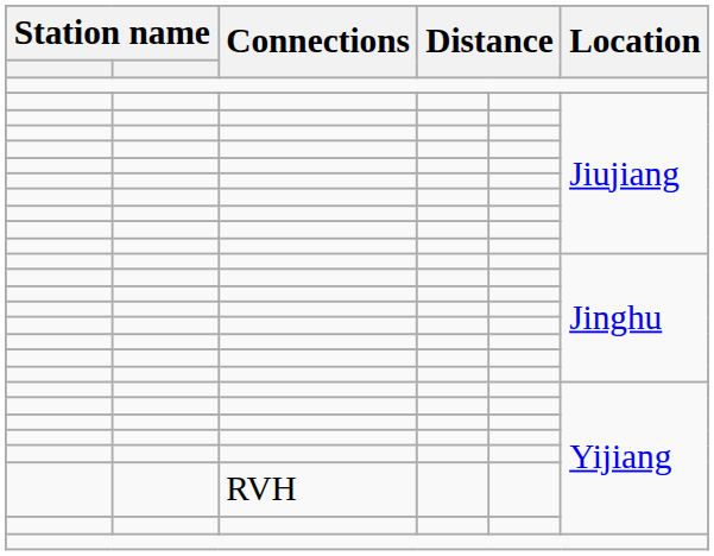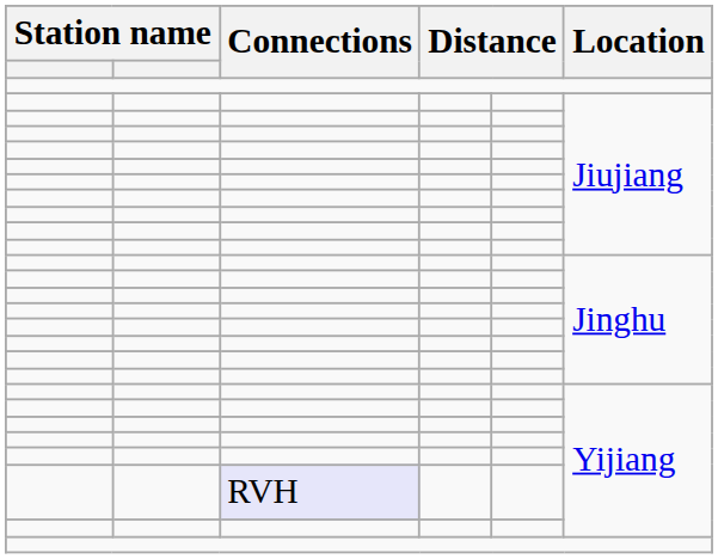RVH | Connections: no background -> lavender background
